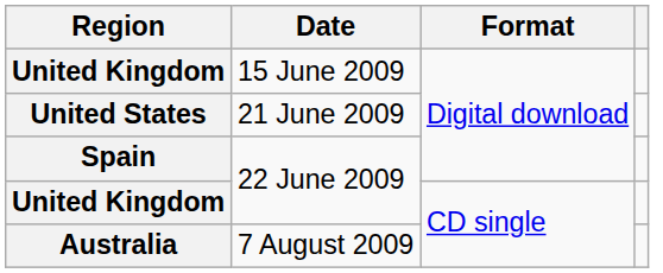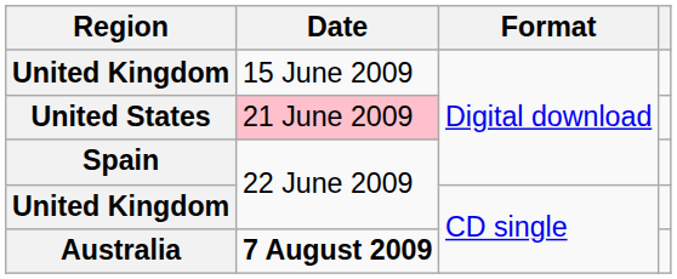United States | Date: no background -> pink background
Australia | Date: normal -> bold
